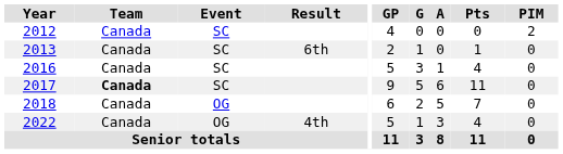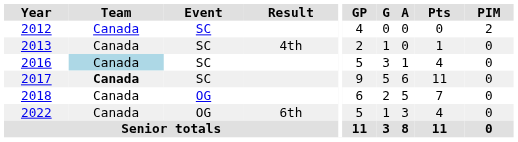2013 | Result: 6th -> 4th
2016 | Team: no background -> lightblue background
2022 | Result: 4th -> 6th
